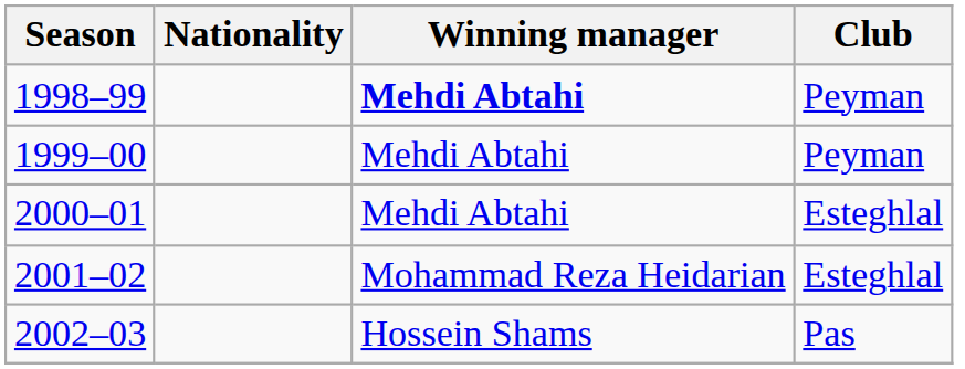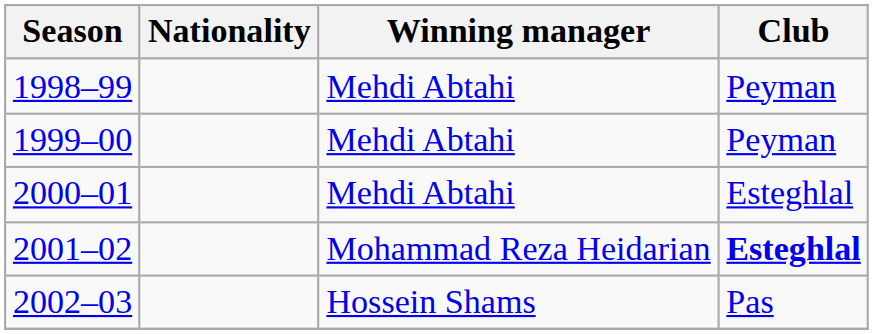1998–99 | Winning manager: bold -> normal
2001–02 | Club: normal -> bold
